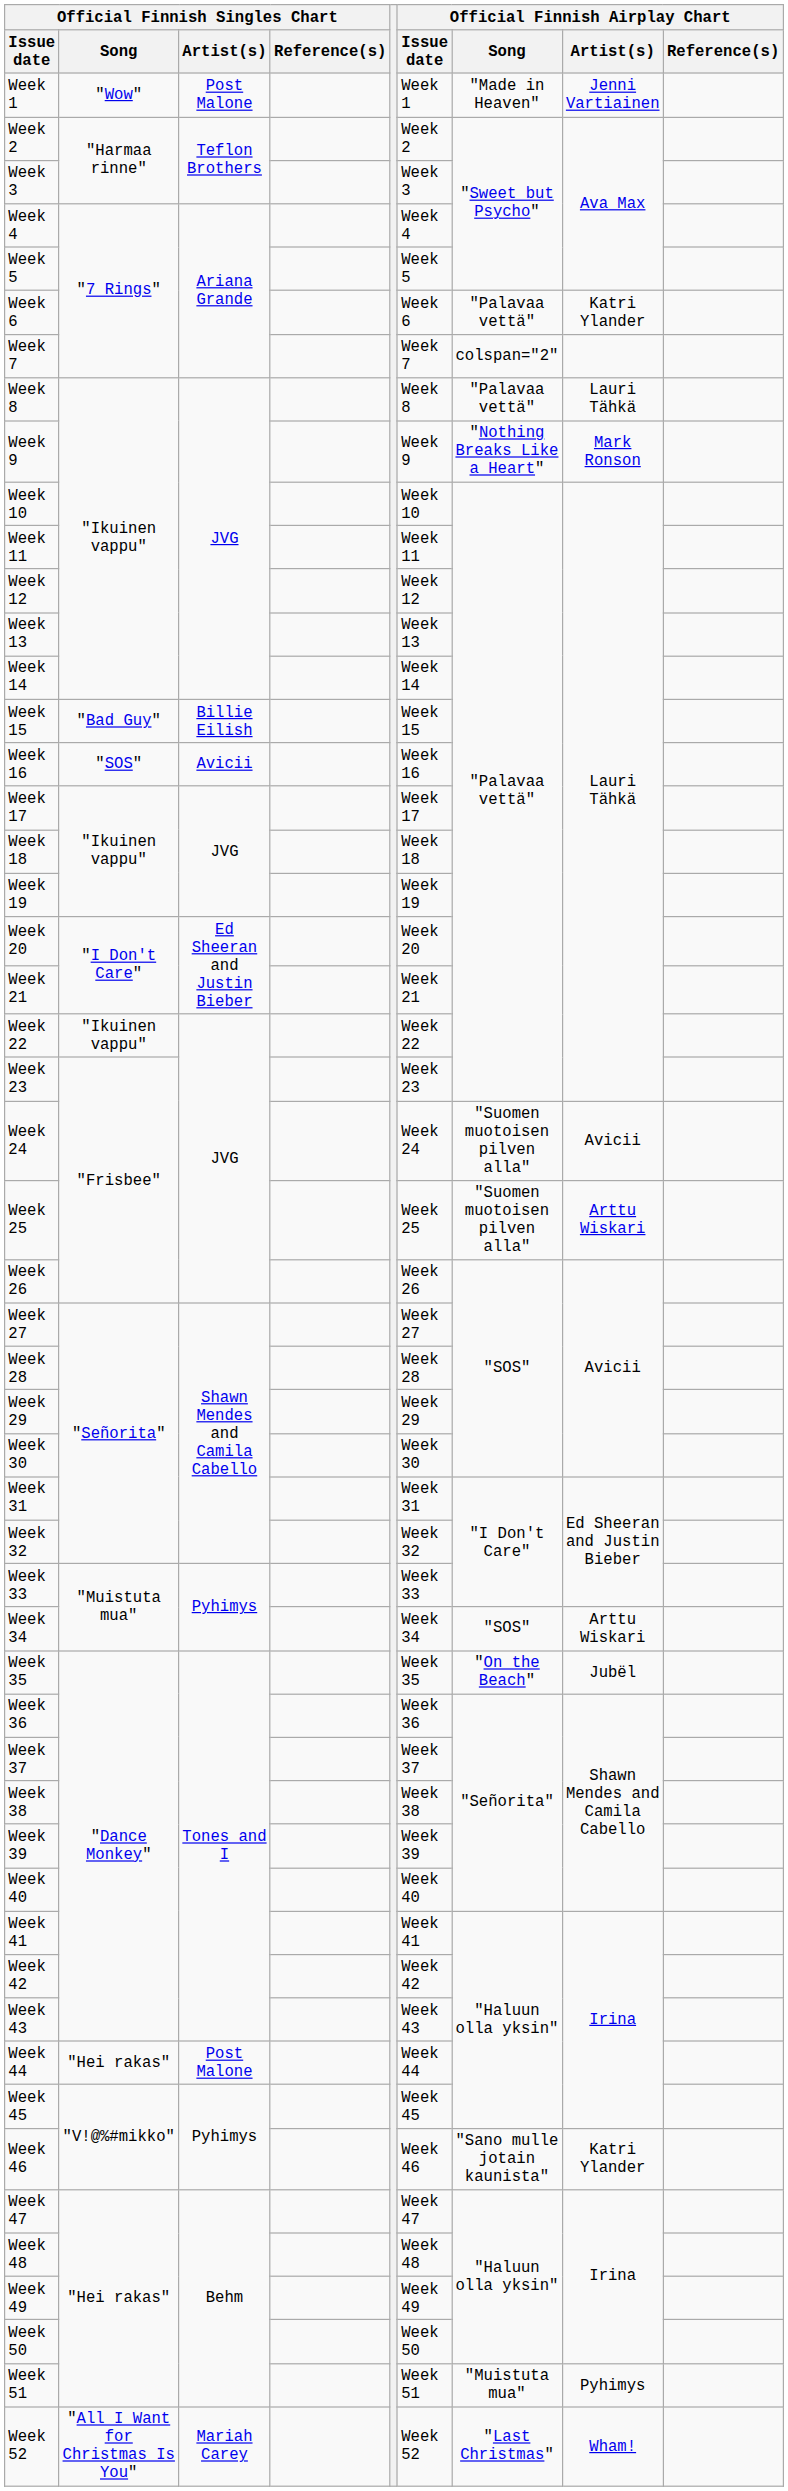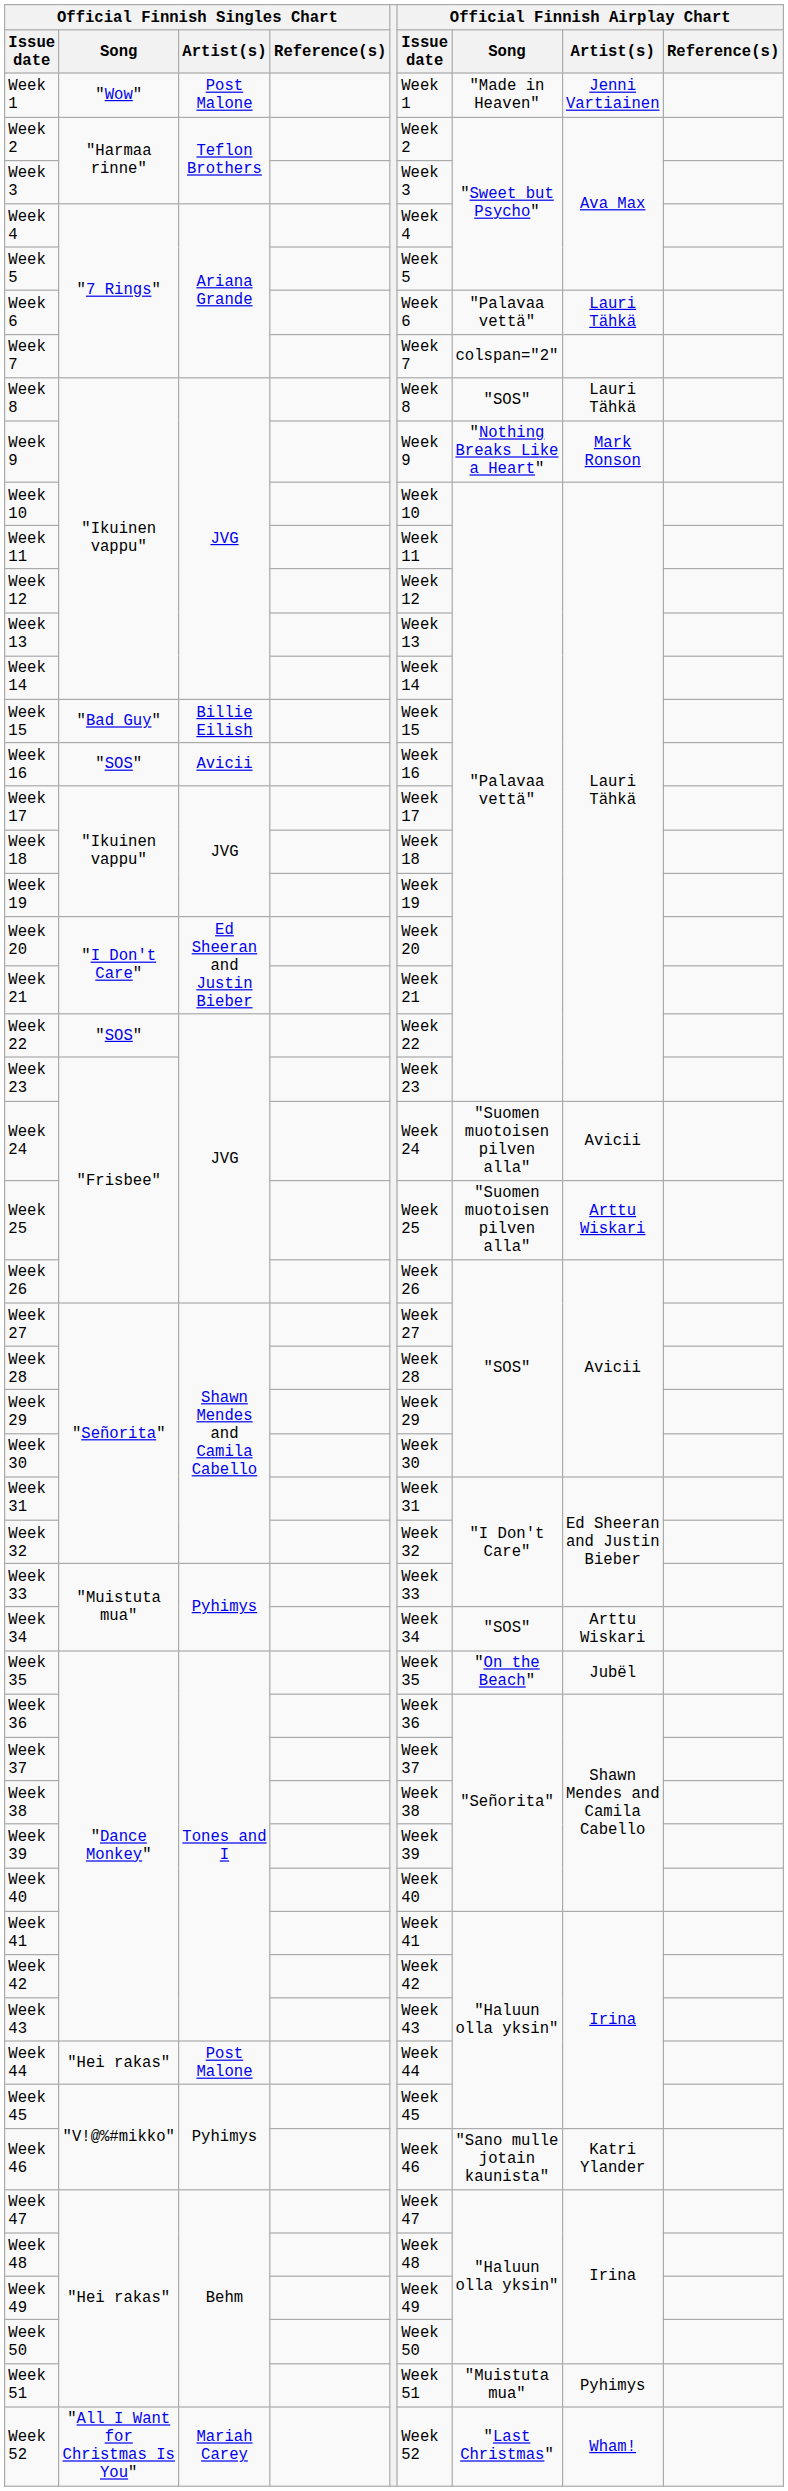row 8 | Official Finnish Airplay Chart / Artist(s): Katri Ylander -> Lauri Tähkä
row 10 | Official Finnish Airplay Chart / Song: "Palavaa vettä" -> "SOS"
row 24 | Official Finnish Singles Chart / Song: "Ikuinen vappu" -> "SOS"
